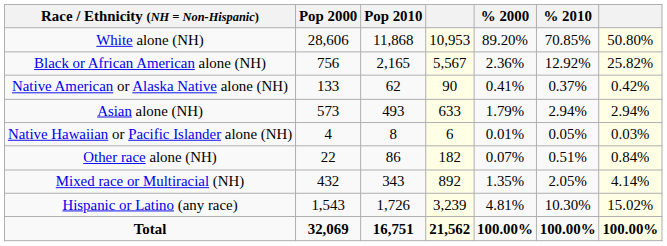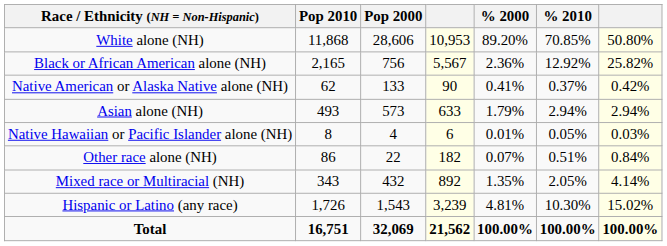columns swapped: Pop 2000 <-> Pop 2010
